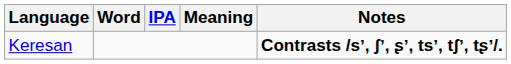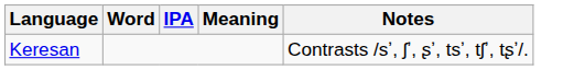Keresan | Notes: bold -> normal
